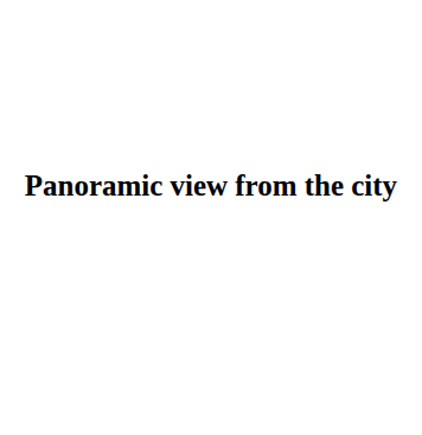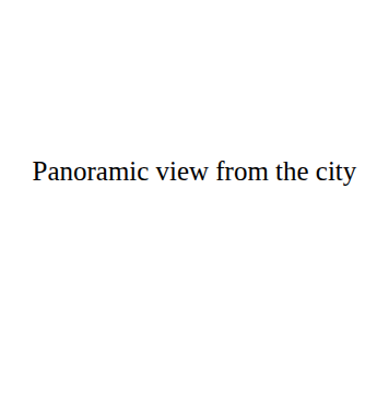row 1 | column 1: bold -> normal
